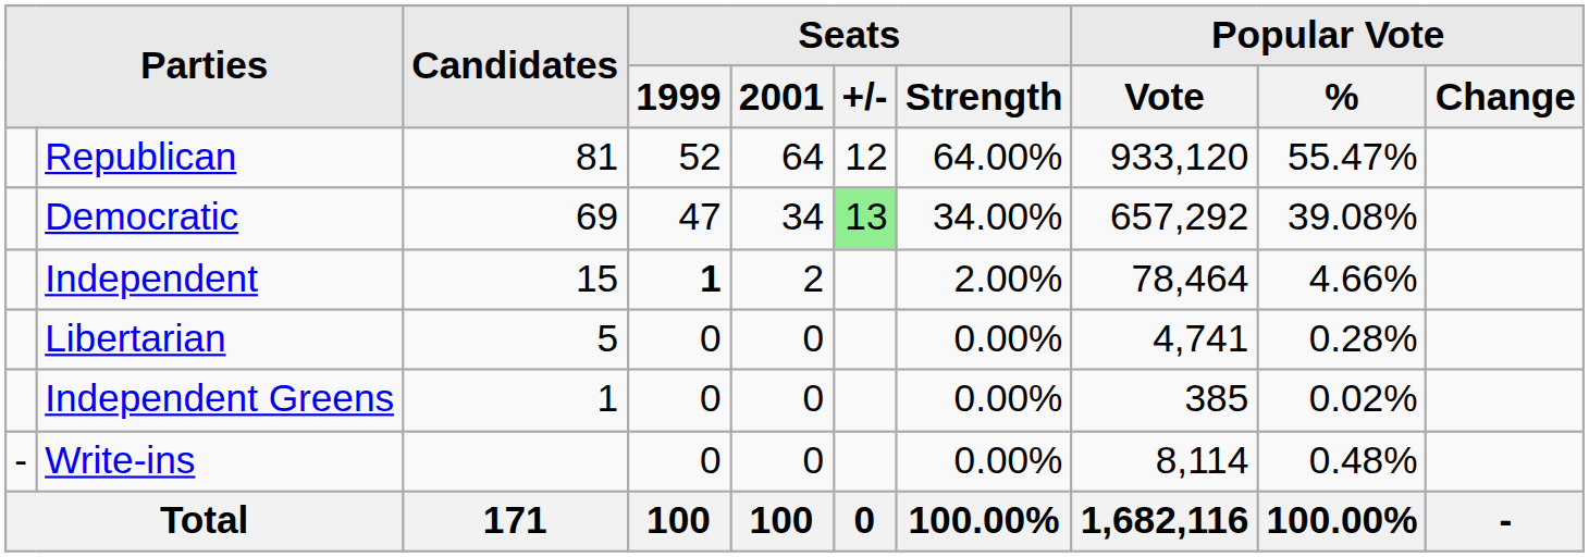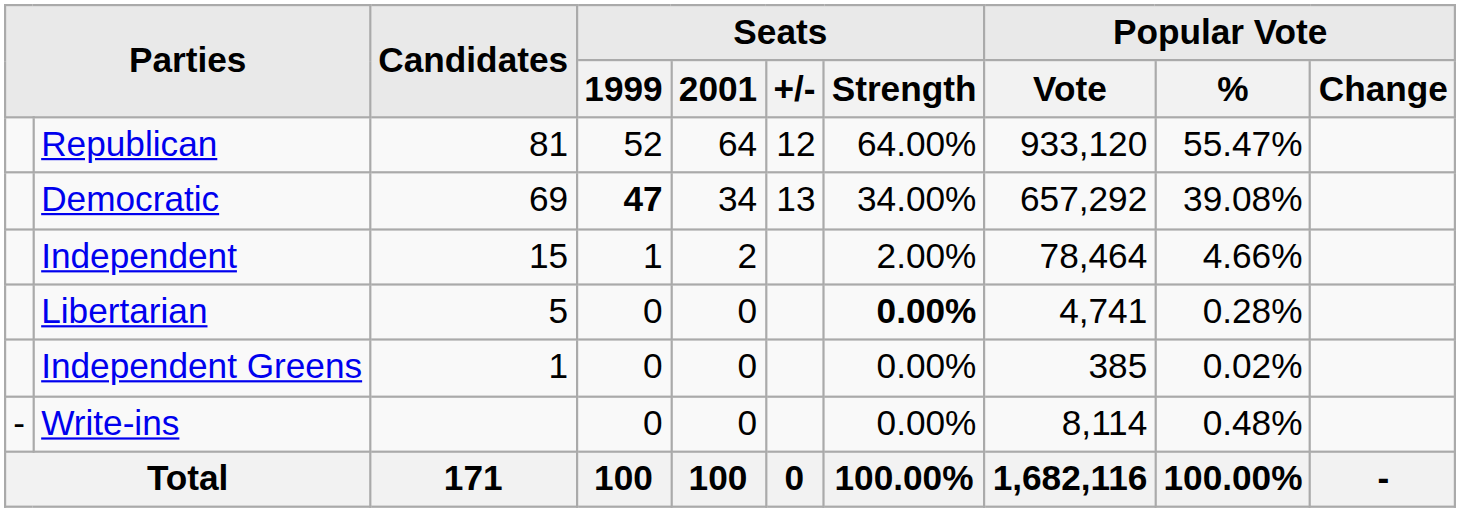Democratic | Seats / 1999: normal -> bold
Democratic | Seats / +/-: lightgreen background -> no background
Independent | Seats / 1999: bold -> normal
Libertarian | Seats / Strength: normal -> bold
